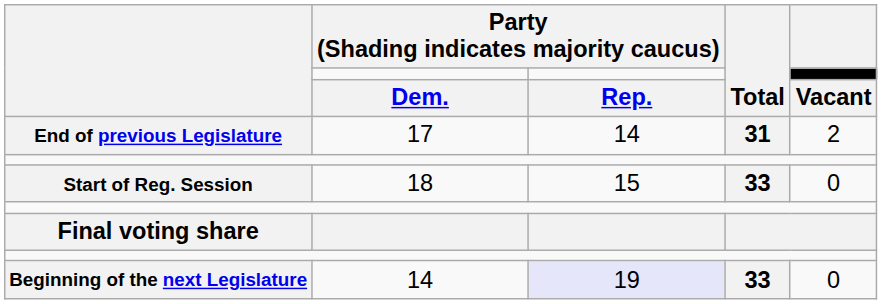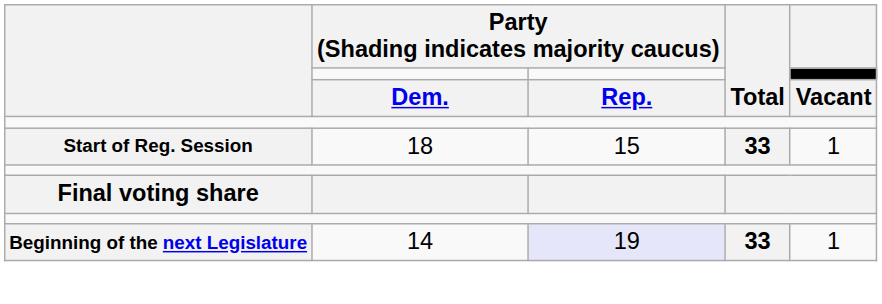- row: End of previous Legislature | 17 | 14 | 31 | 2
Start of Reg. Session | column 5: 0 -> 1
Beginning of the next Legislature | column 5: 0 -> 1
